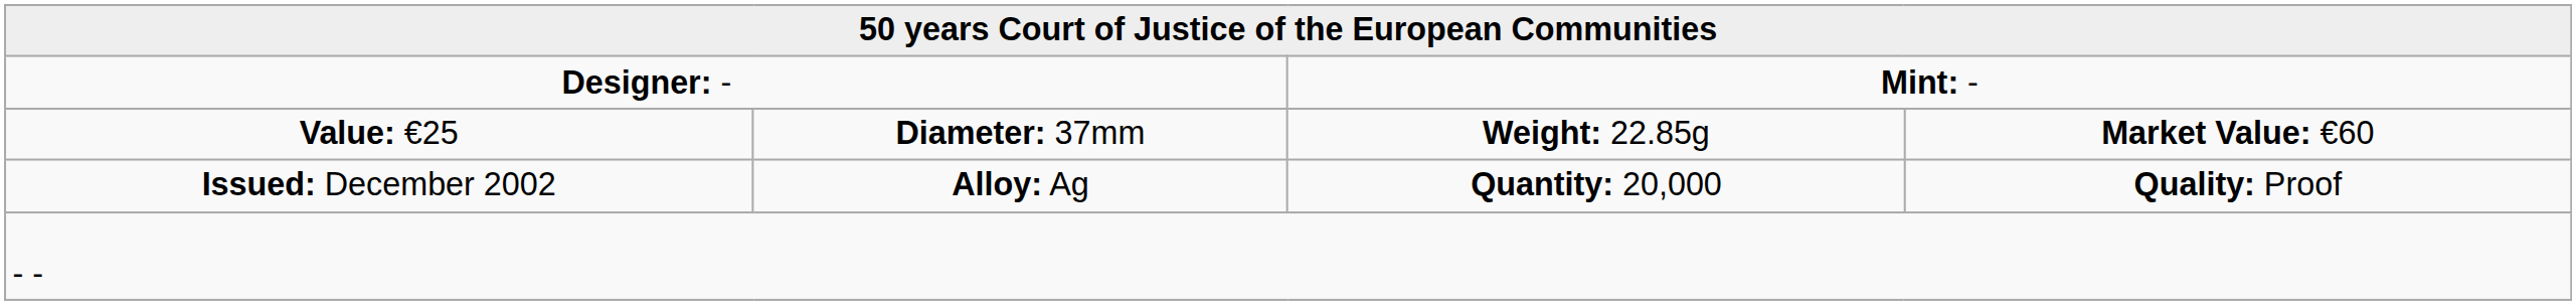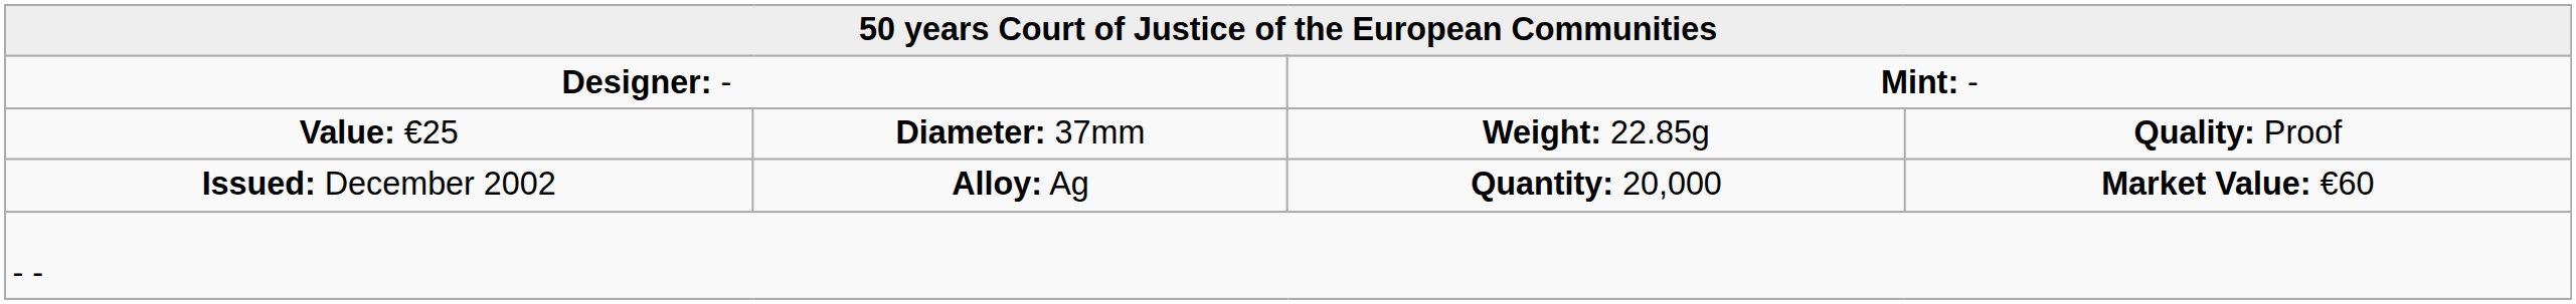Value: €25 | column 4: Market Value: €60 -> Quality: Proof
Issued: December 2002 | column 4: Quality: Proof -> Market Value: €60
